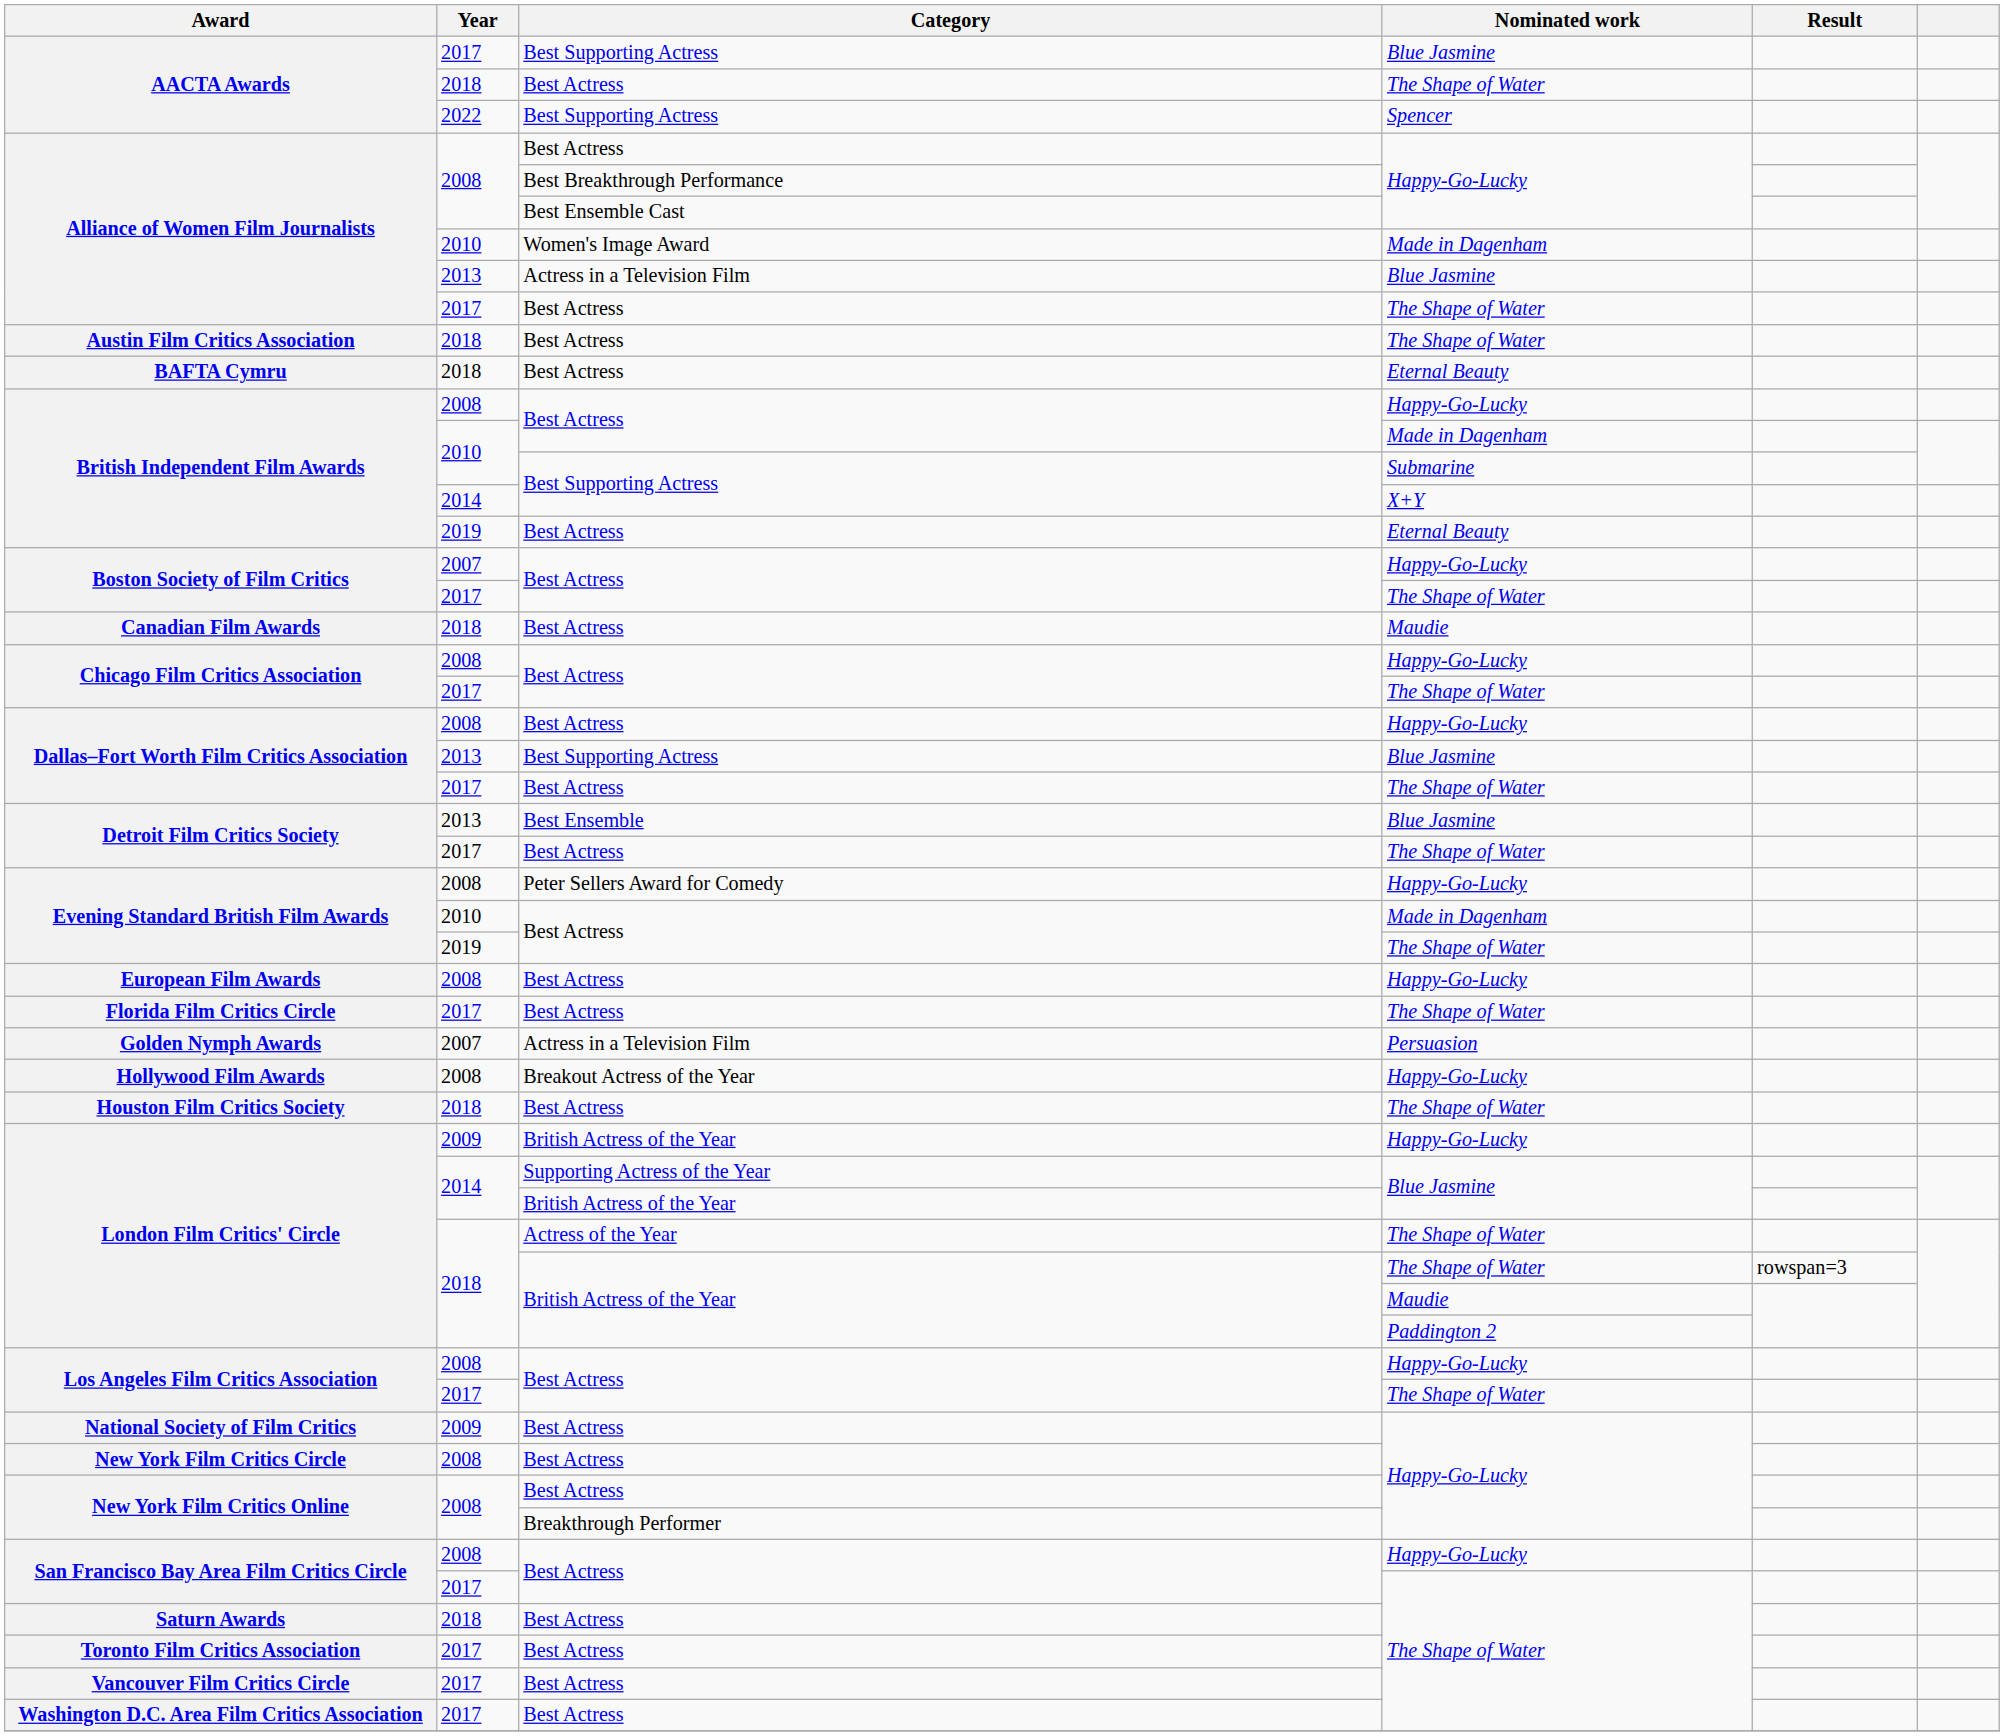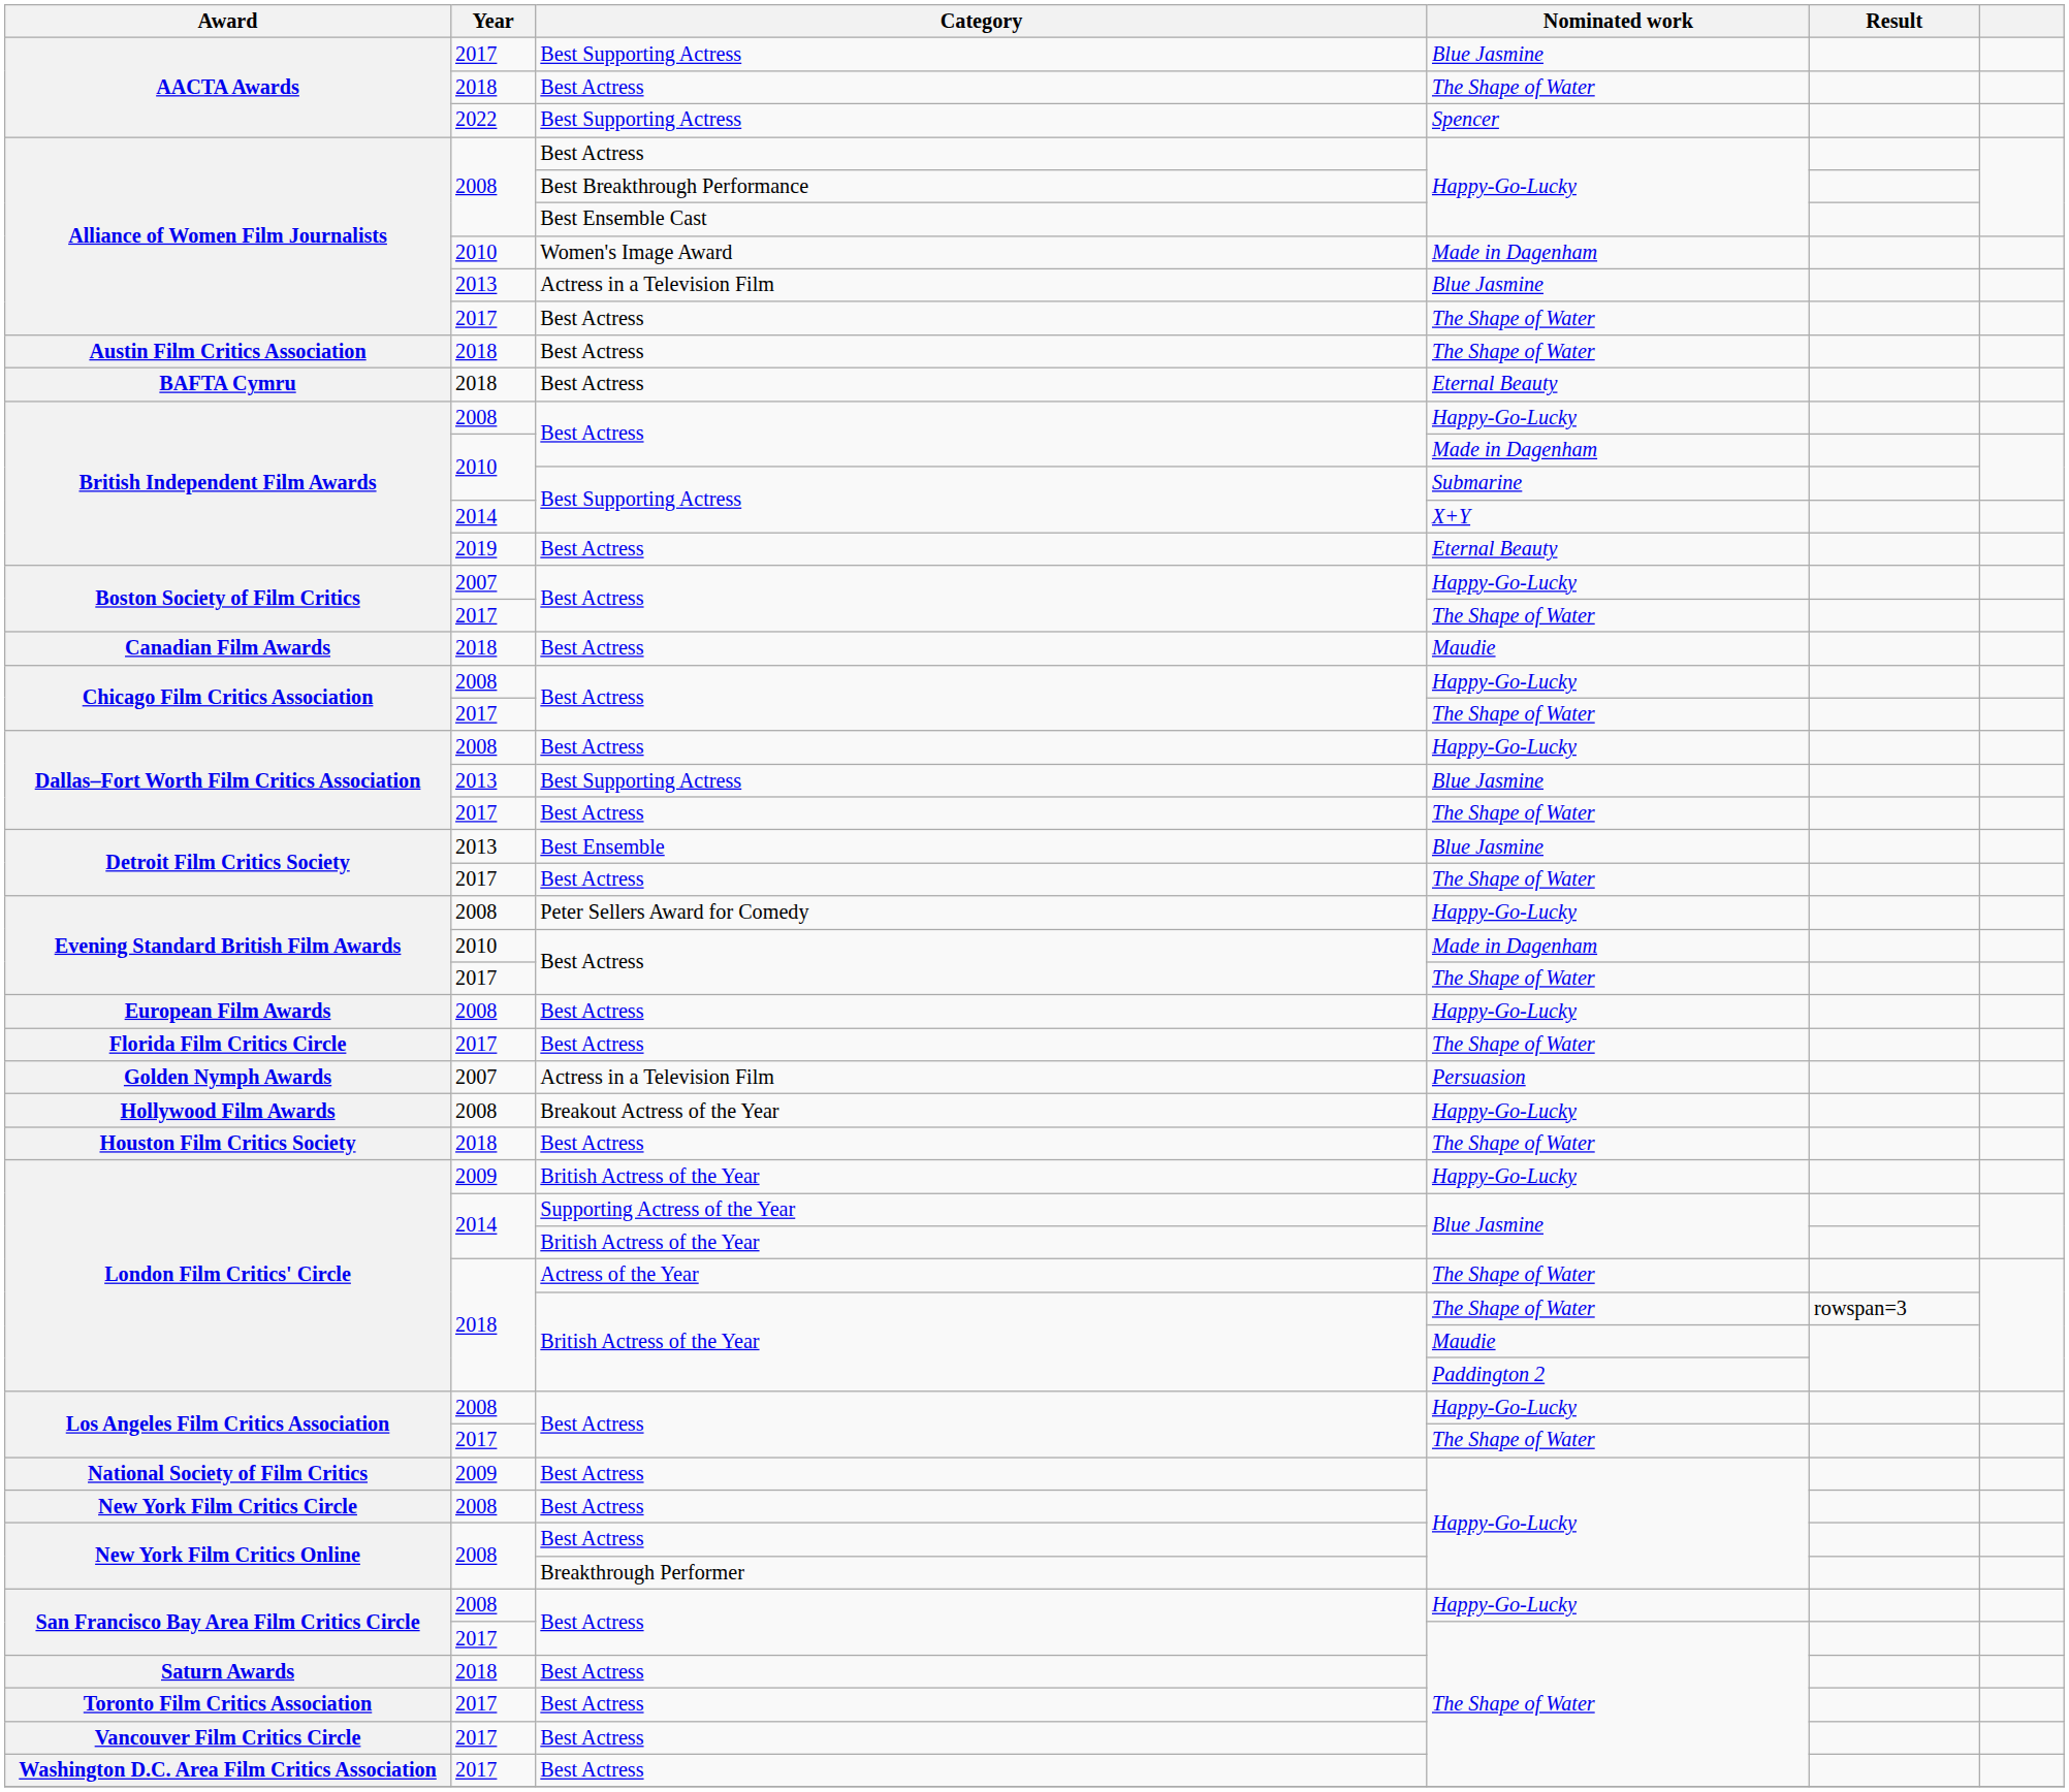Evening Standard British Film Awards / The Shape of Water | Year: 2019 -> 2017
